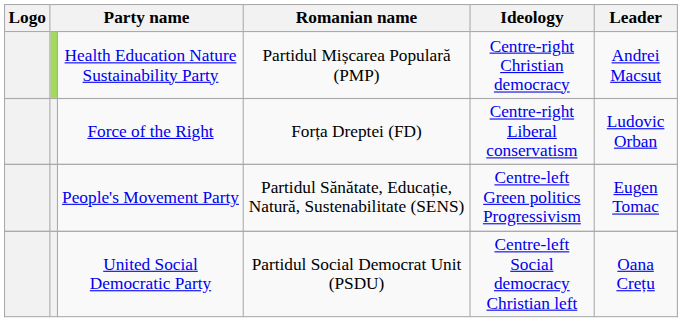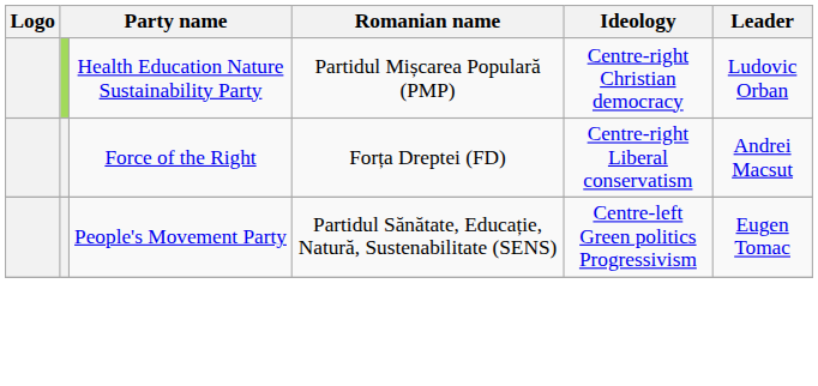Health Education Nature Sustainability Party | Leader: Andrei Macsut -> Ludovic Orban
Force of the Right | Leader: Ludovic Orban -> Andrei Macsut
- row: United Social Democratic Party | Partidul Social Democrat Unit (PSDU) | Centre-left Social democracy Christian left | Oana Crețu
